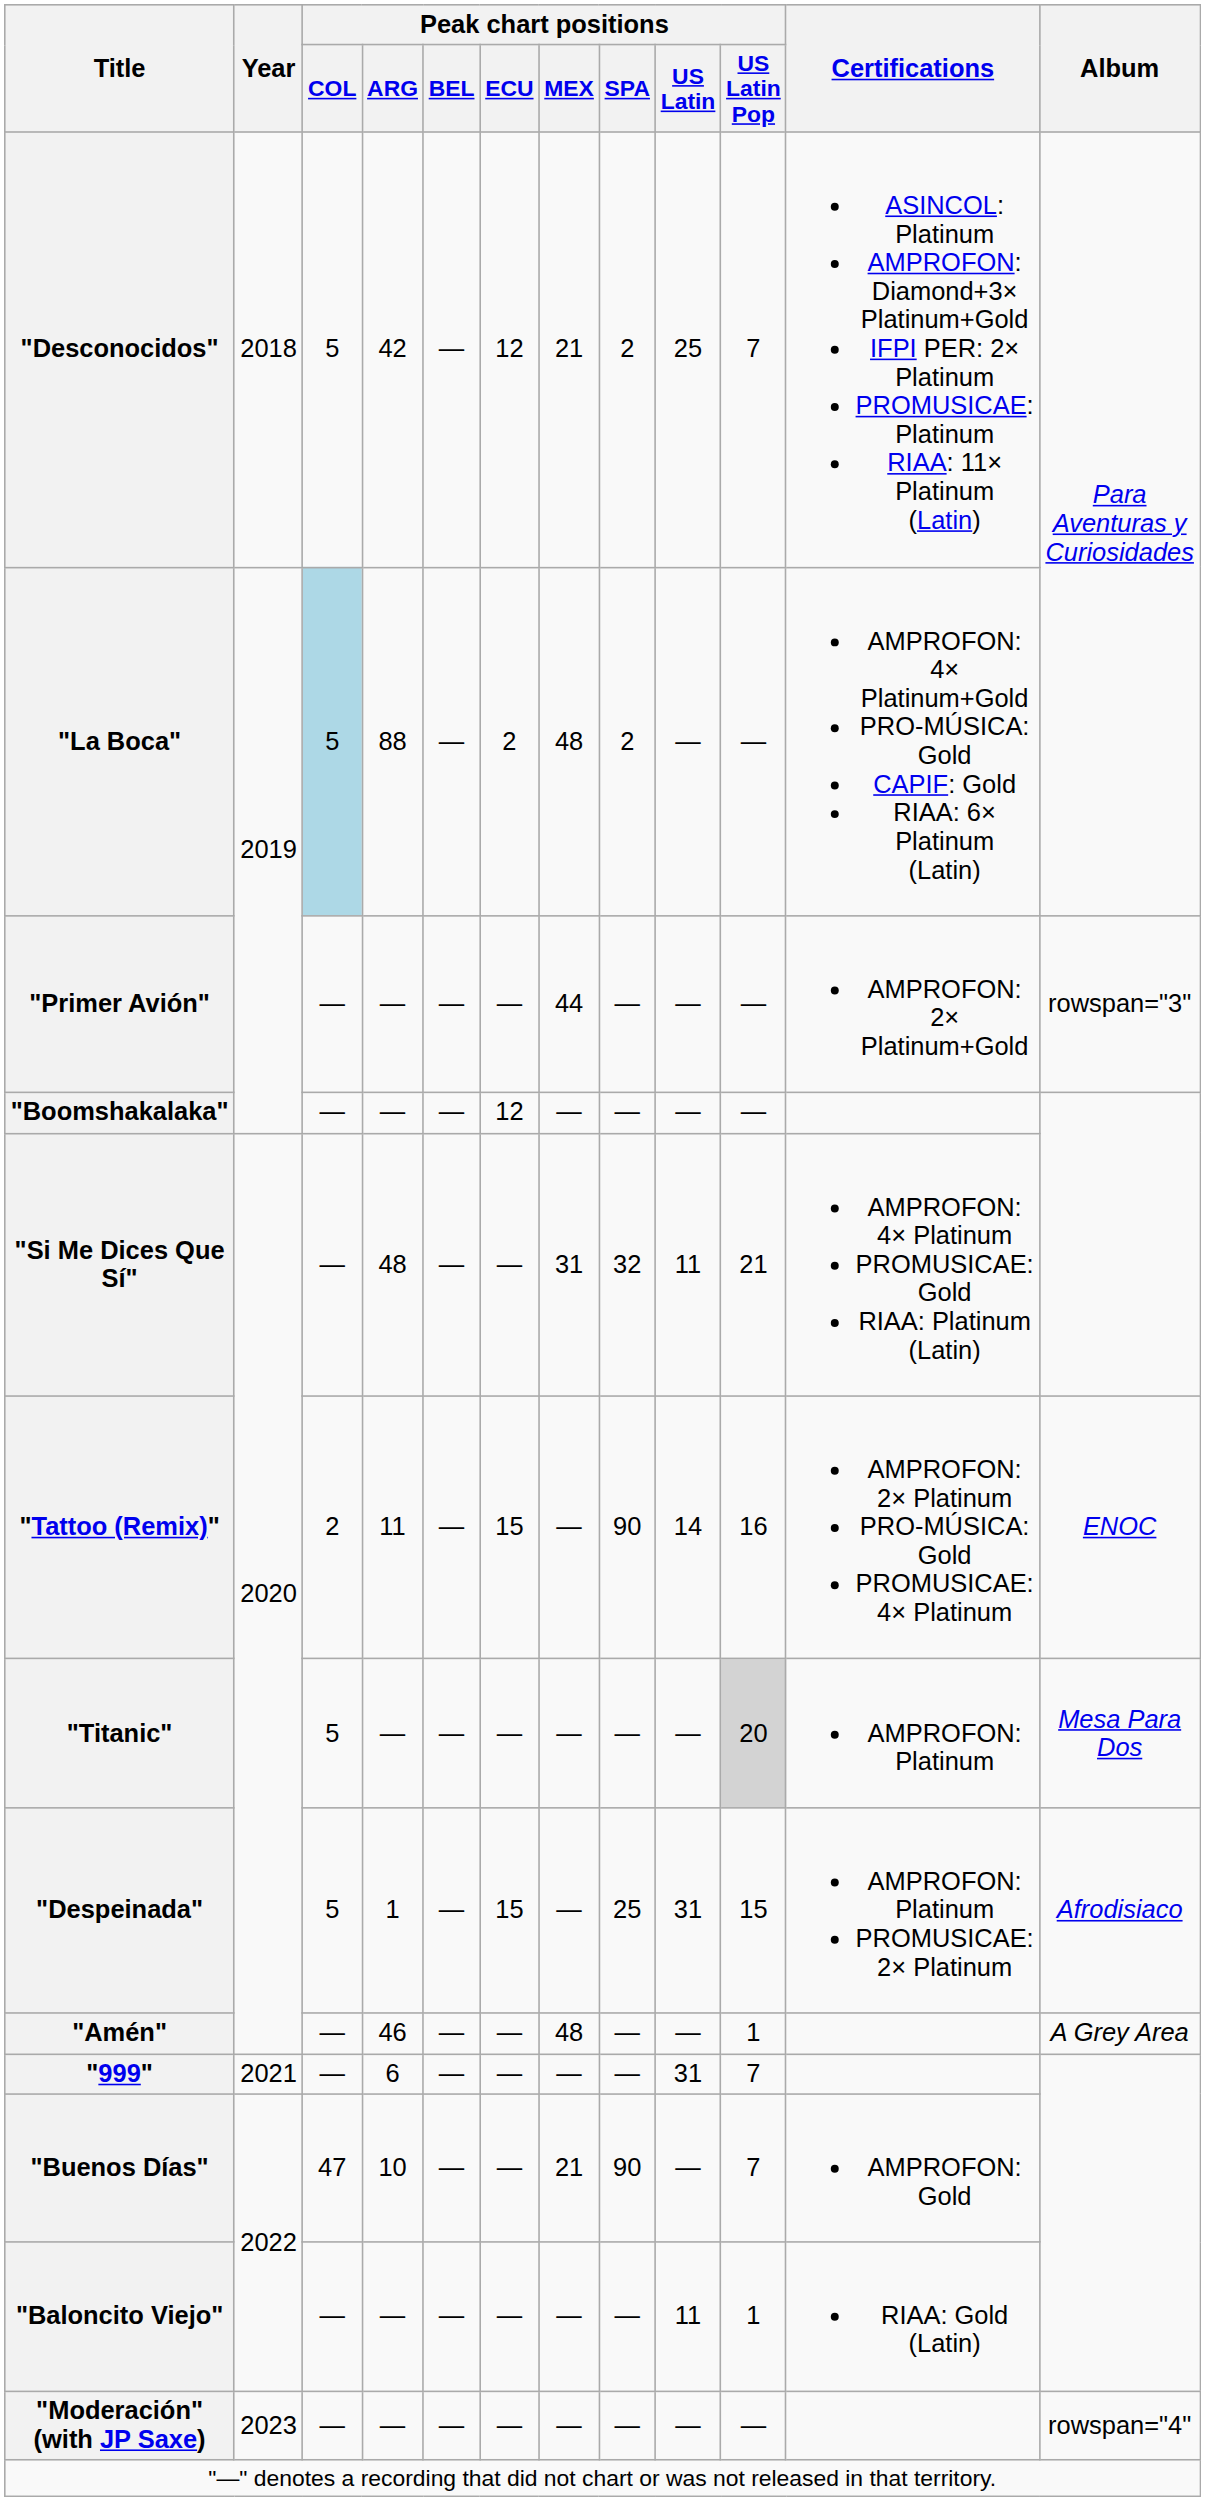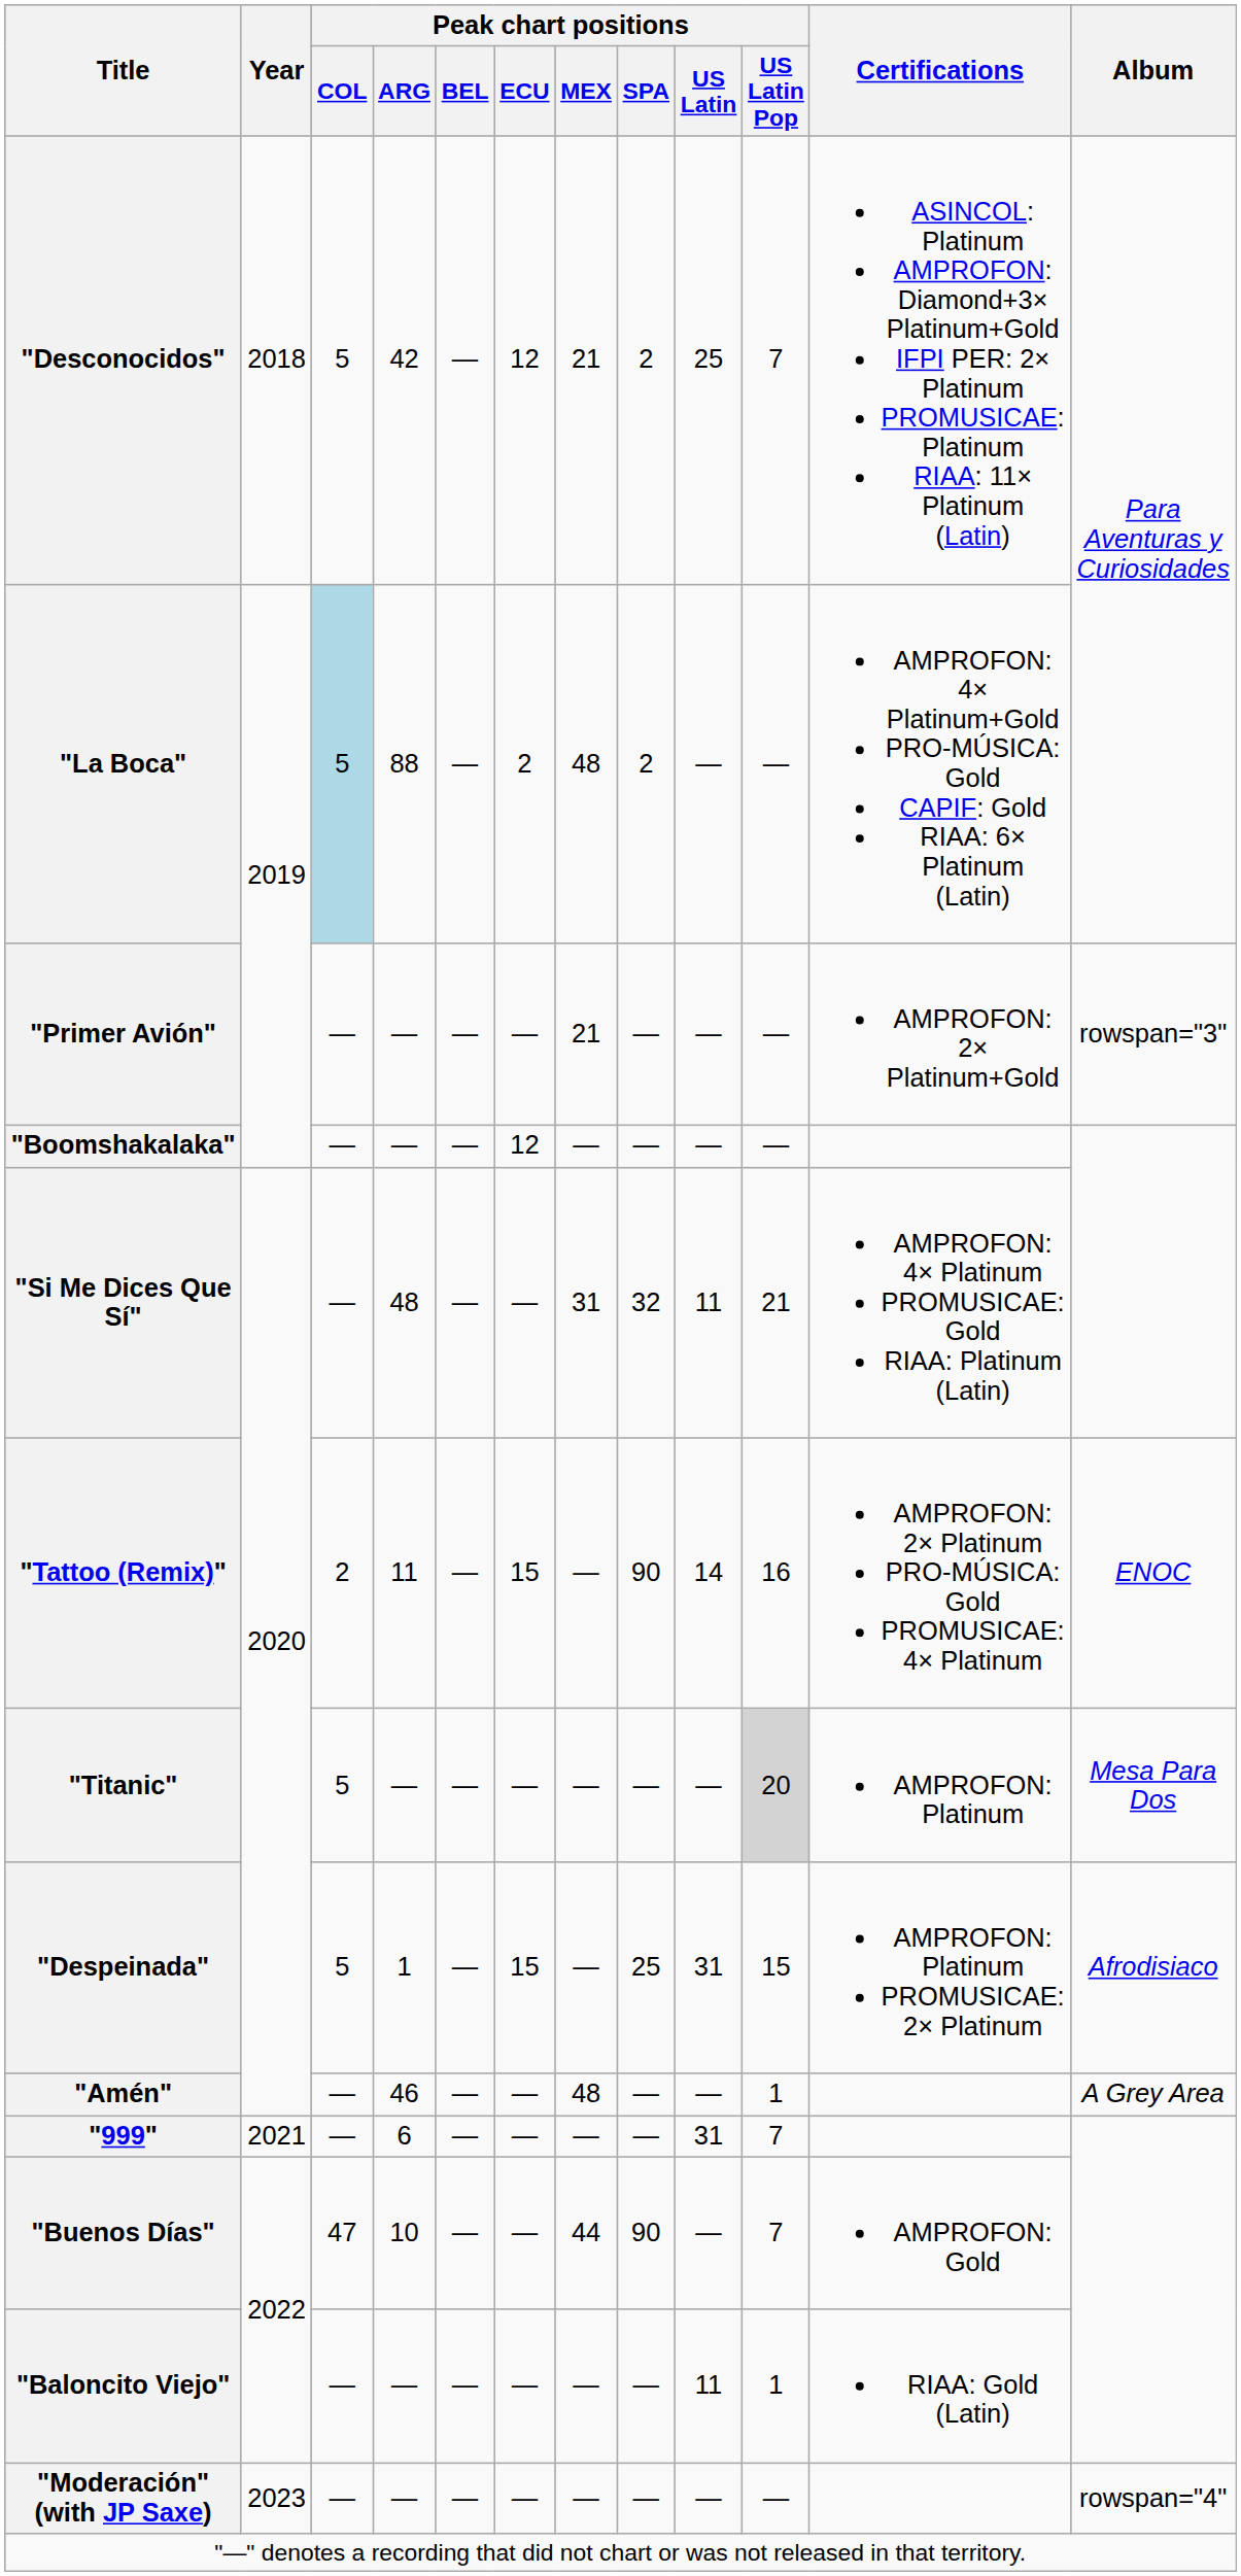"Primer Avión" | Peak chart positions / MEX: 44 -> 21
"Buenos Días" | Peak chart positions / MEX: 21 -> 44
